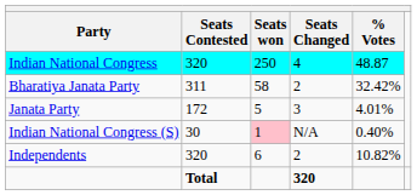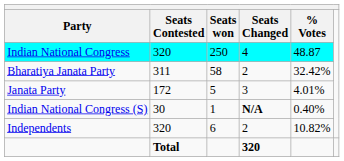Indian National Congress (S) | Seats won: pink background -> no background
Indian National Congress (S) | Seats Changed: normal -> bold
